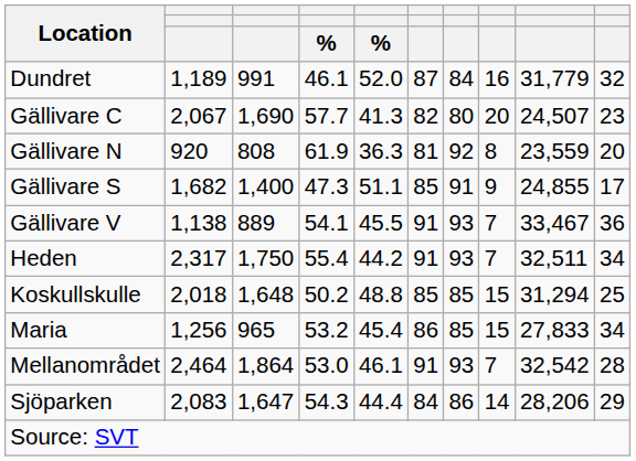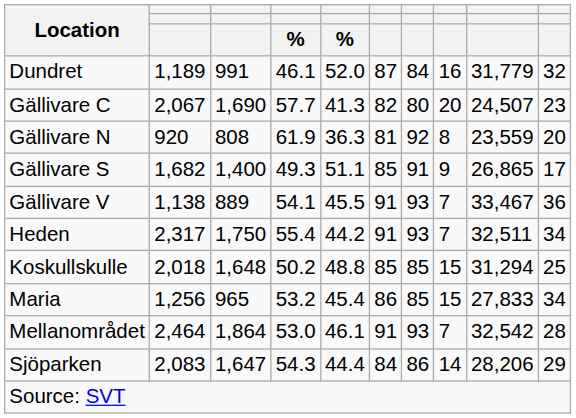Gällivare S | column 4: 47.3 -> 49.3
Gällivare S | column 9: 24,855 -> 26,865
